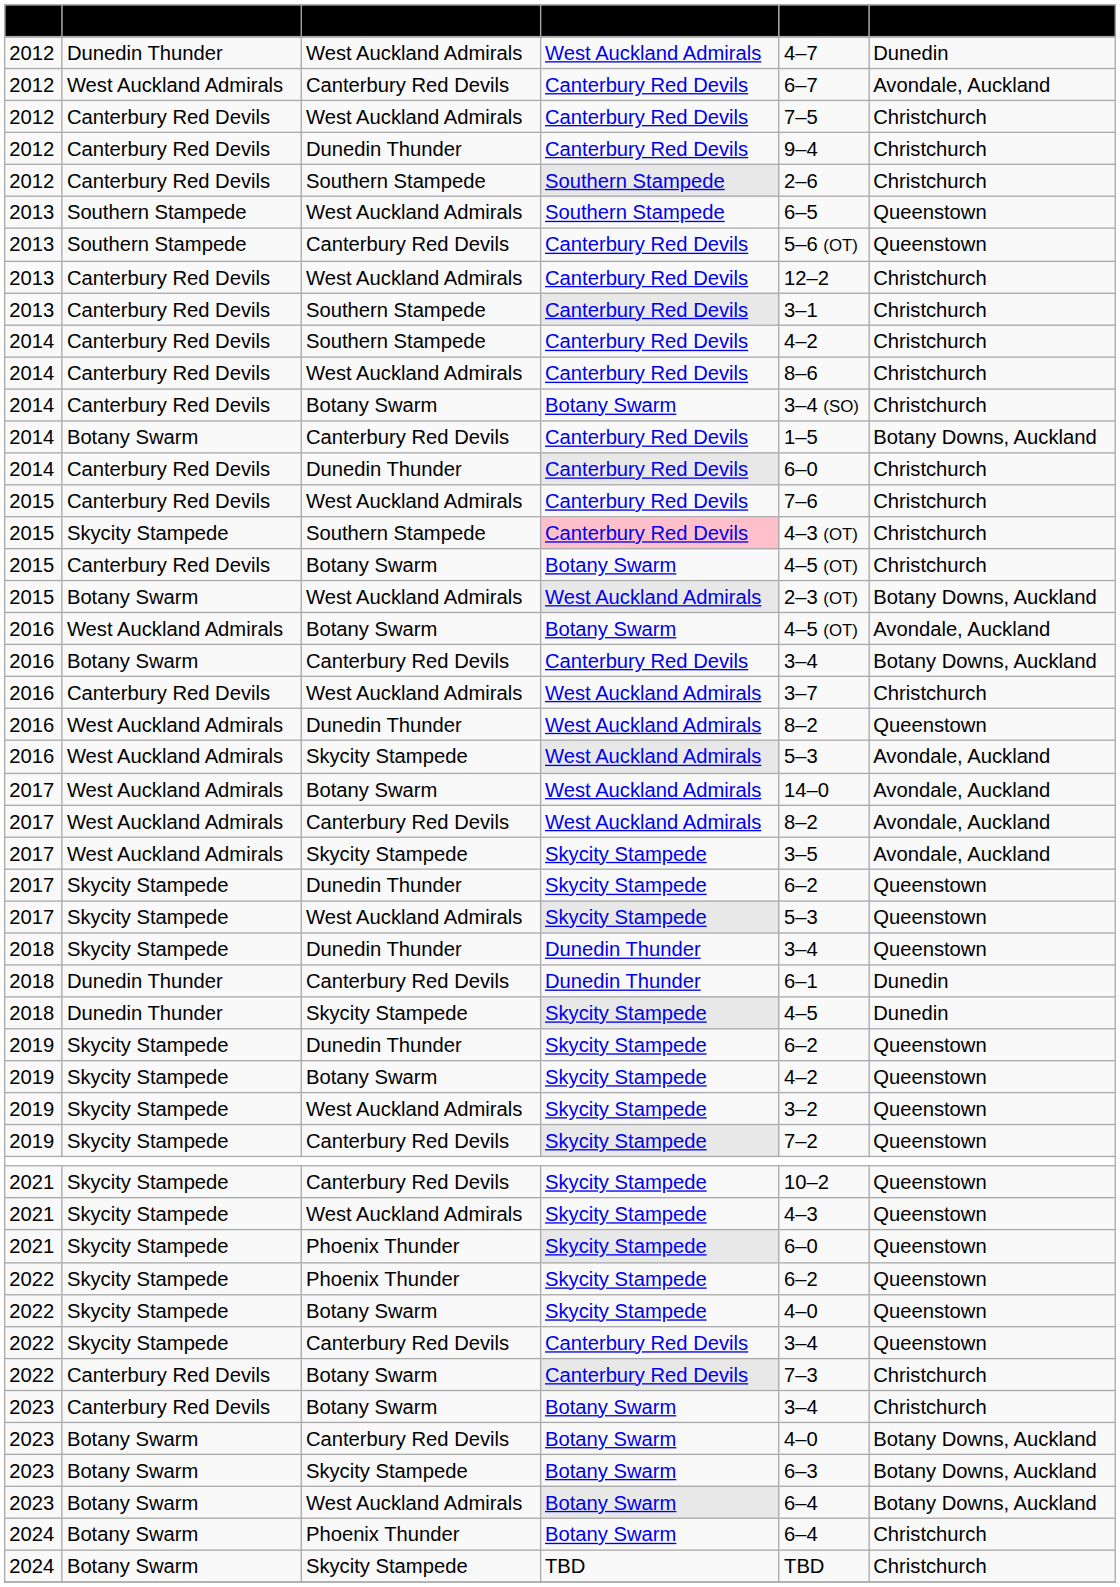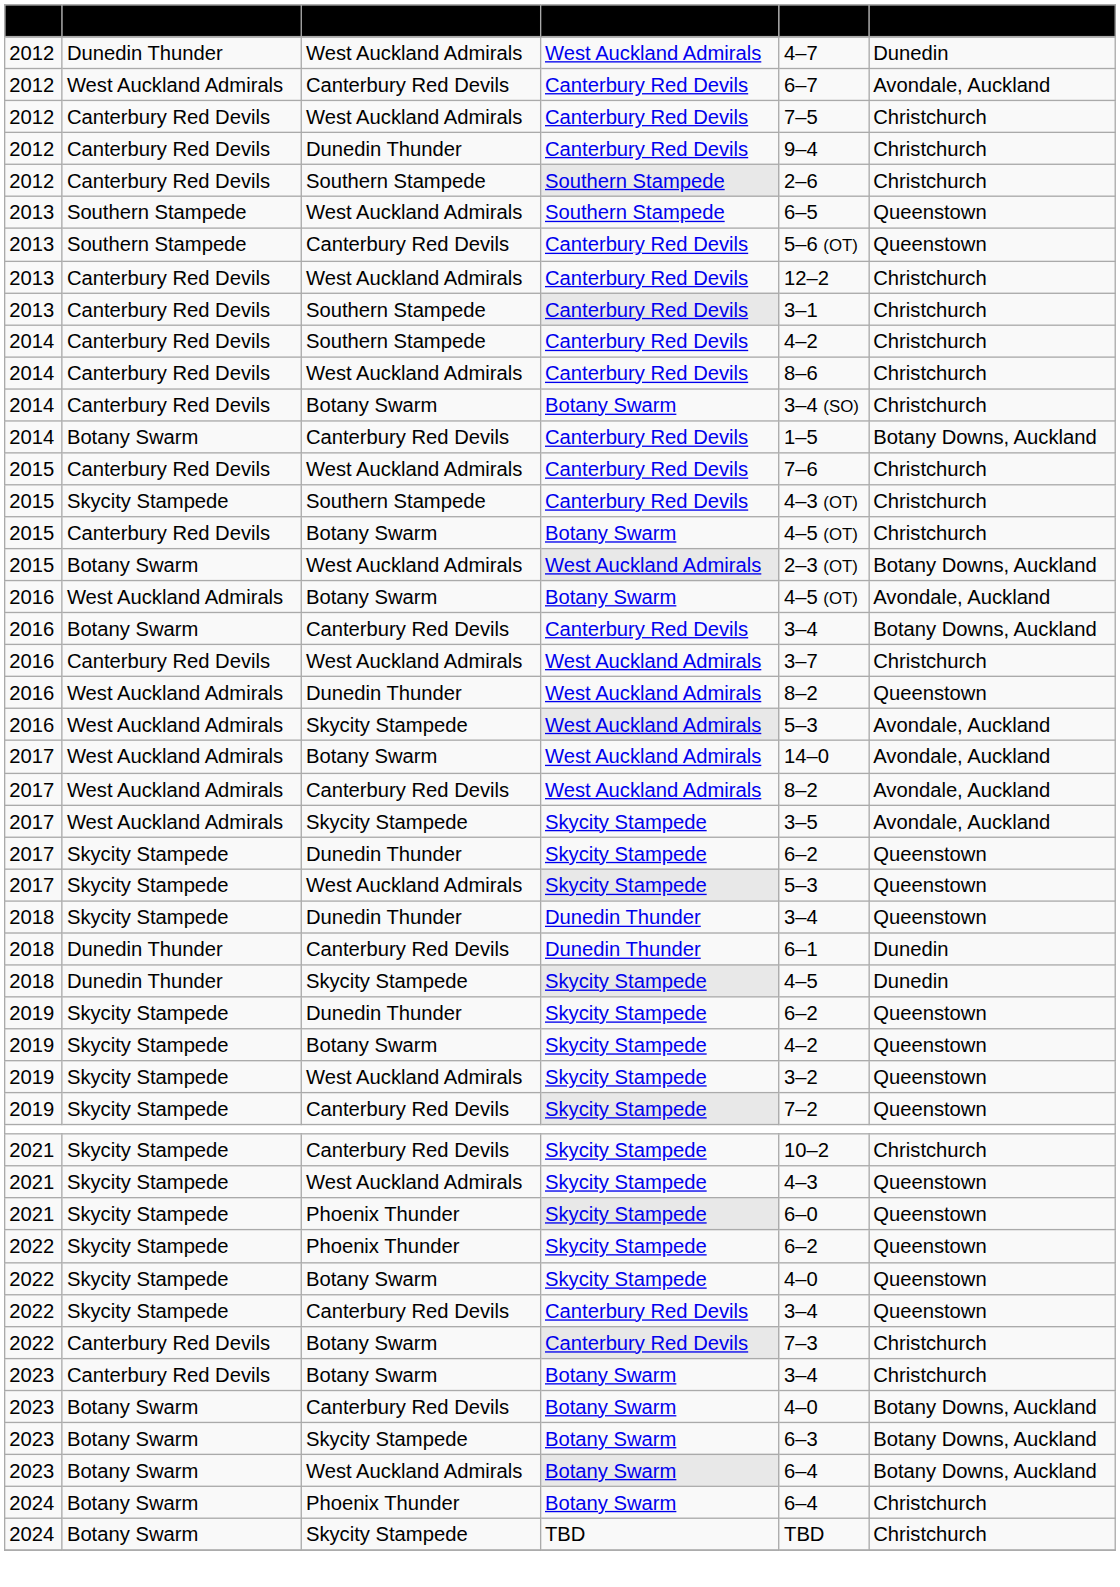- row: 2014 | Canterbury Red Devils | Dunedin Thunder | Canterbury Red Devils | 6–0 | Christchurch
2015 / Southern Stampede | Winner: pink background -> no background
2021 / Canterbury Red Devils | Venue: Queenstown -> Christchurch
